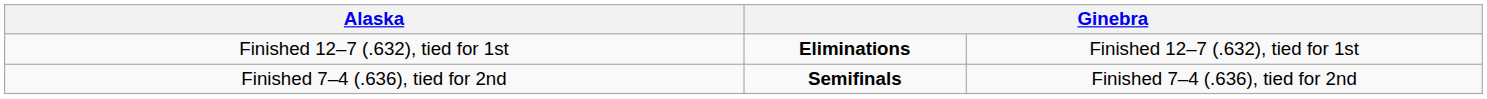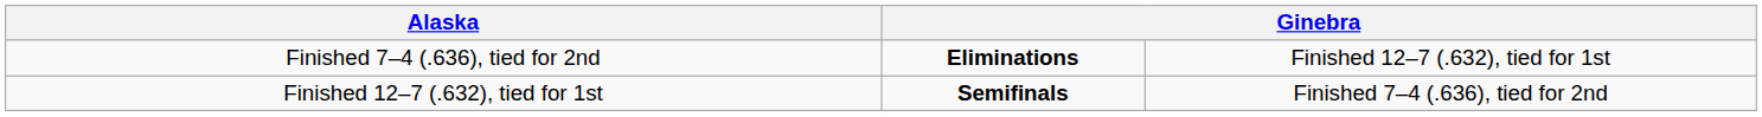row 2 | column 1: Finished 12–7 (.632), tied for 1st -> Finished 7–4 (.636), tied for 2nd
row 3 | column 1: Finished 7–4 (.636), tied for 2nd -> Finished 12–7 (.632), tied for 1st
